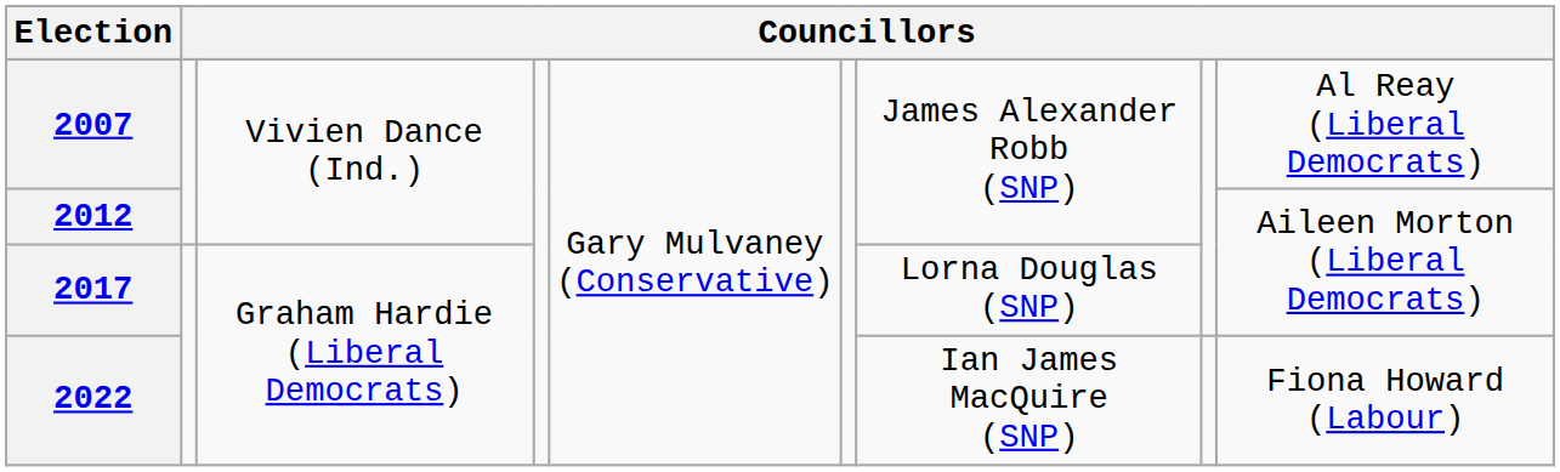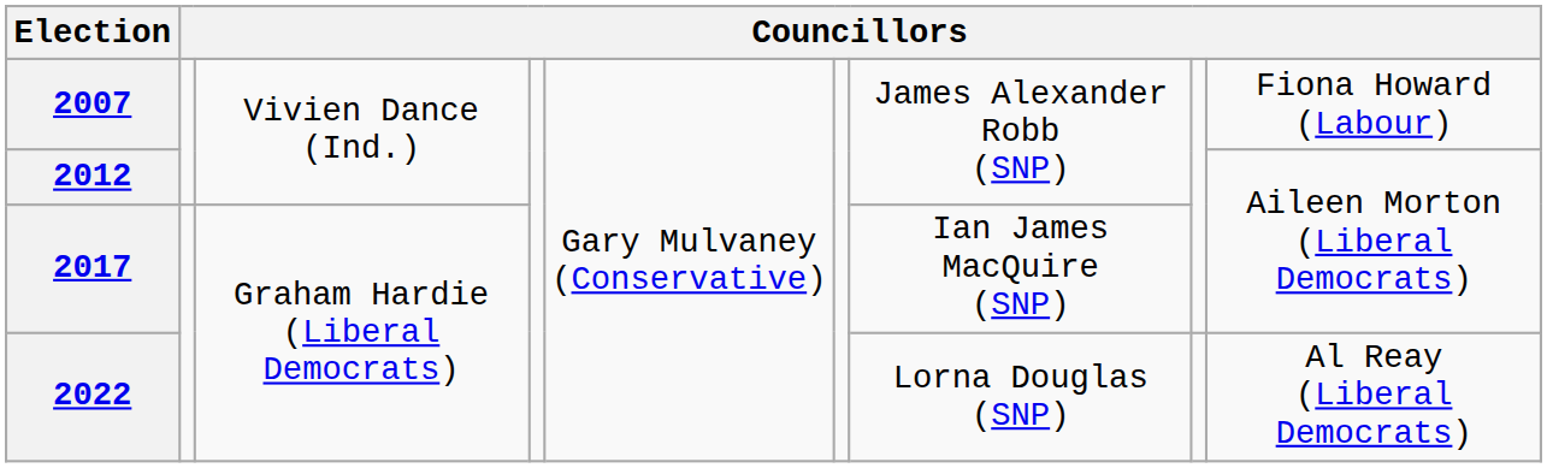2007 | column 9: Al Reay (Liberal Democrats) -> Fiona Howard (Labour)
2017 | column 7: Lorna Douglas (SNP) -> Ian James MacQuire (SNP)
2022 | column 7: Ian James MacQuire (SNP) -> Lorna Douglas (SNP)
2022 | column 9: Fiona Howard (Labour) -> Al Reay (Liberal Democrats)
